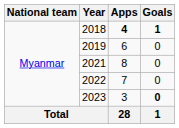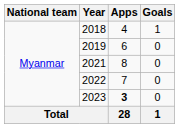2018 | Apps: bold -> normal
2018 | Goals: bold -> normal
2023 | Apps: normal -> bold
2023 | Goals: bold -> normal
